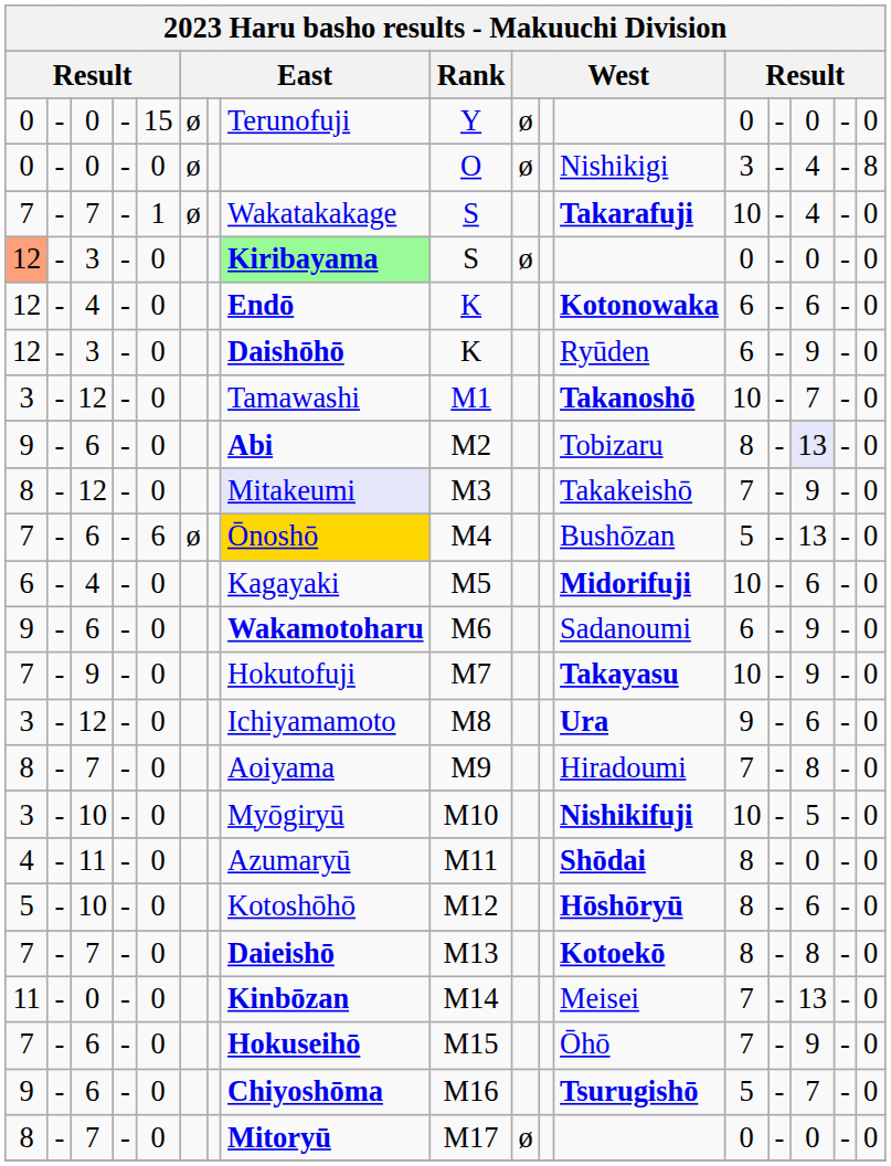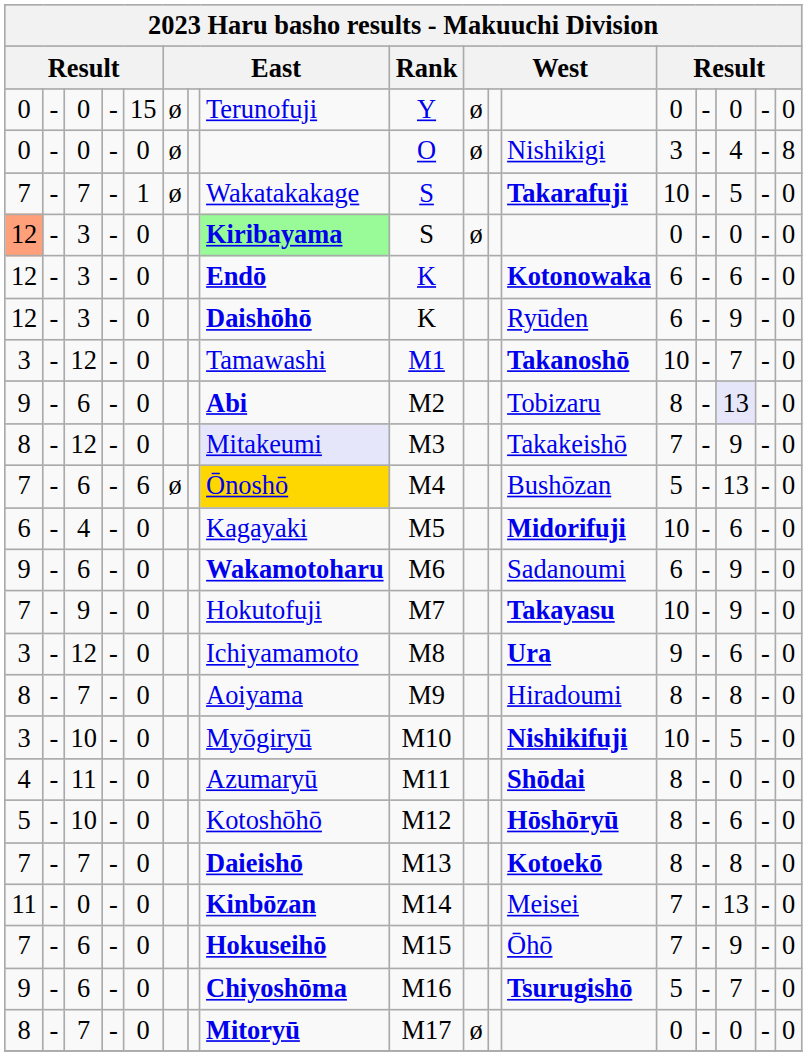row 5 | column 15: 4 -> 5
row 7 | column 3: 4 -> 3
row 17 | column 13: 7 -> 8
